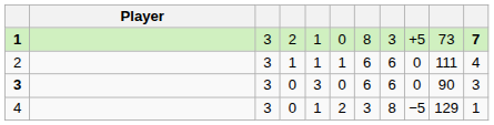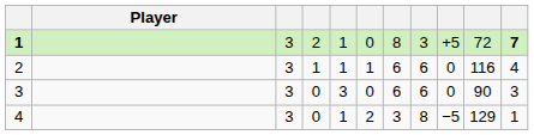row 2 | column 10: 73 -> 72
row 3 | column 10: 111 -> 116
row 4 | column 1: bold -> normal
